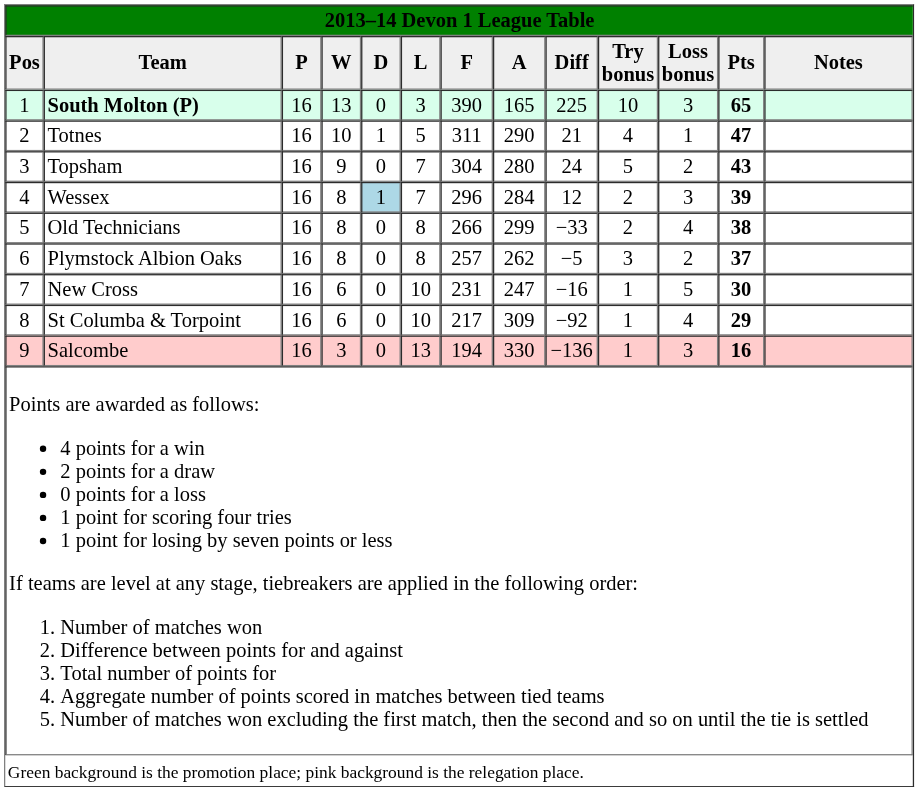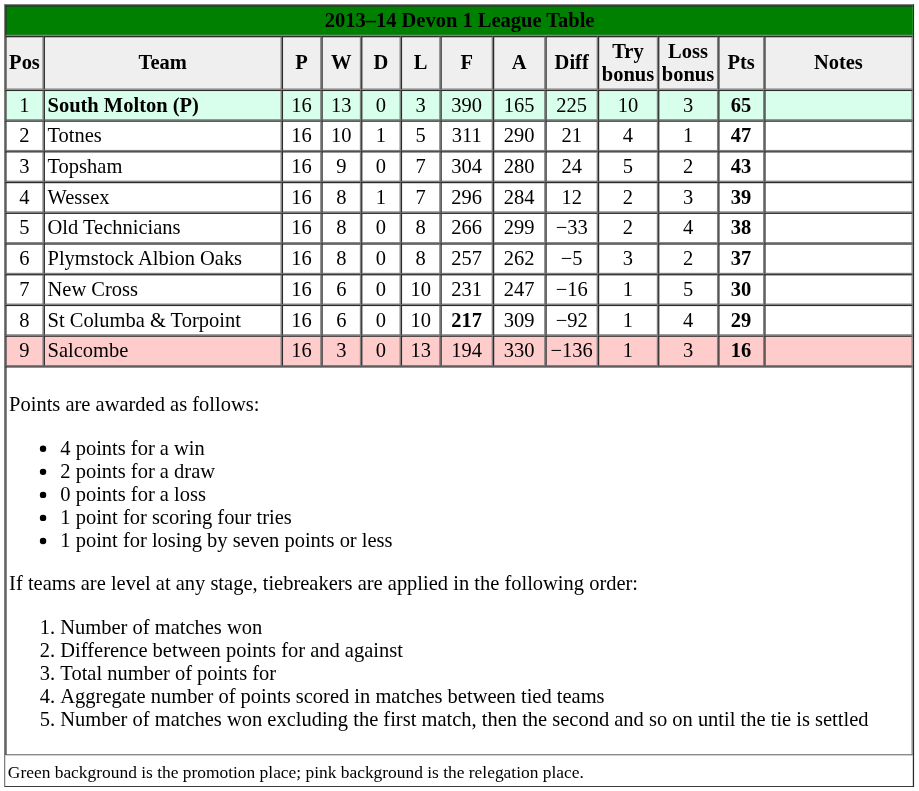Wessex | D: lightblue background -> no background
St Columba & Torpoint | F: normal -> bold
